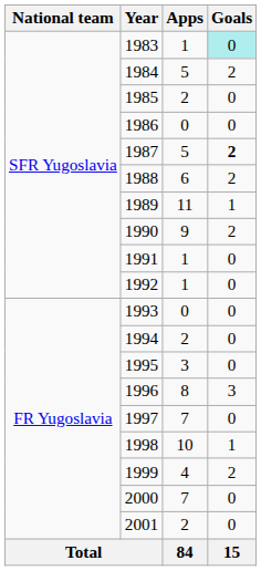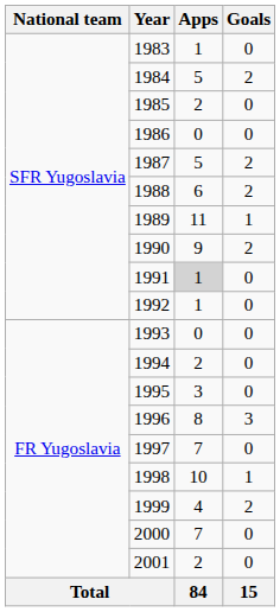1983 | Goals: paleturquoise background -> no background
1987 | Goals: bold -> normal
1991 | Apps: no background -> lightgrey background
